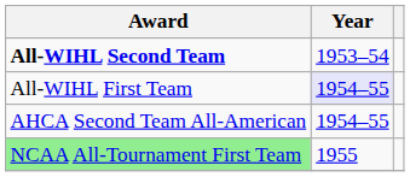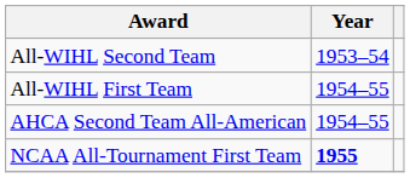row 2 | Award: bold -> normal
row 3 | Year: lavender background -> no background
row 5 | Award: lightgreen background -> no background
row 5 | Year: normal -> bold
